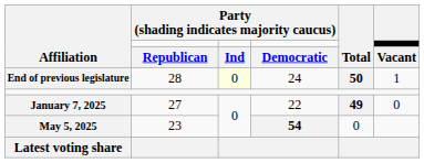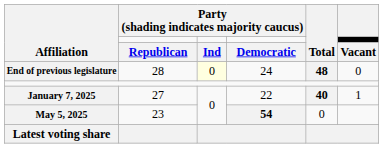End of previous legislature | Total: 50 -> 48
End of previous legislature | column 6: 1 -> 0
January 7, 2025 | Total: 49 -> 40
January 7, 2025 | column 6: 0 -> 1
